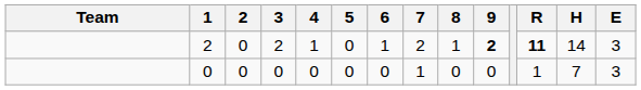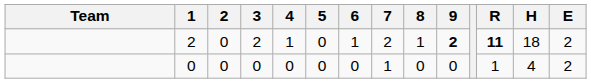row 2 | H: 14 -> 18
row 2 | E: 3 -> 2
row 3 | H: 7 -> 4
row 3 | E: 3 -> 2
